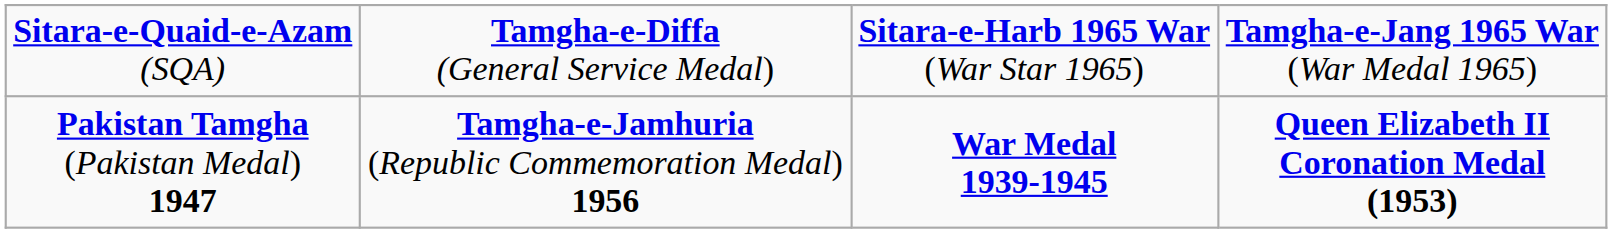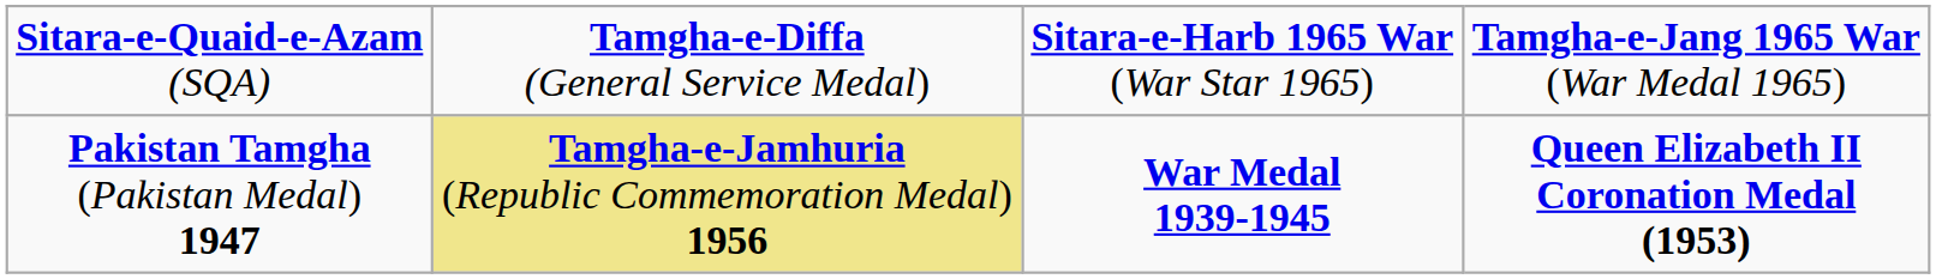Pakistan Tamgha (Pakistan Medal) 1947 | column 2: no background -> khaki background
